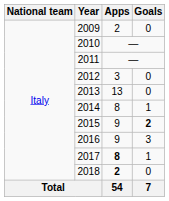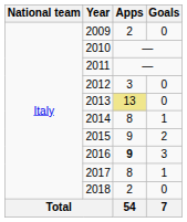2013 | Apps: no background -> khaki background
2015 | Goals: bold -> normal
2016 | Apps: normal -> bold
2017 | Apps: bold -> normal
2018 | Apps: bold -> normal
